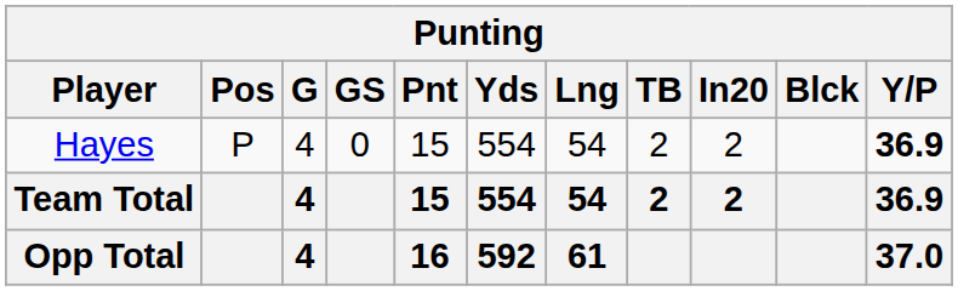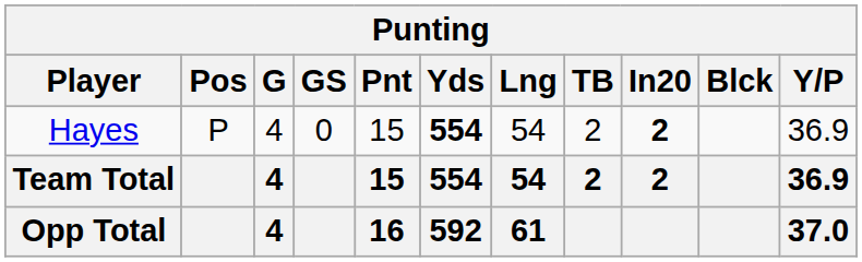Hayes | Yds: normal -> bold
Hayes | In20: normal -> bold
Hayes | Y/P: bold -> normal
